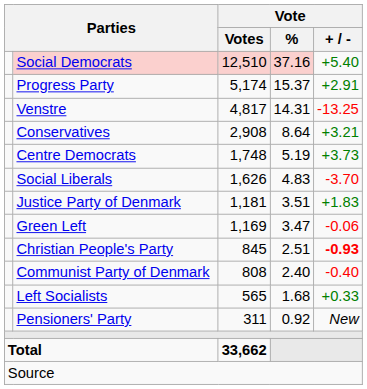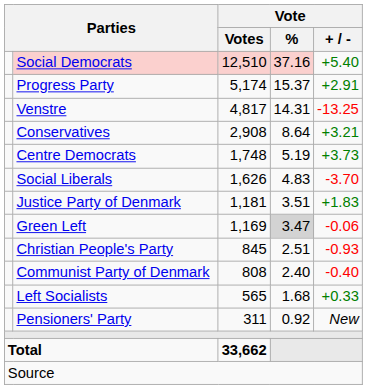Green Left | Vote / %: no background -> lightgrey background
Christian People's Party | Vote / + / -: bold -> normal
